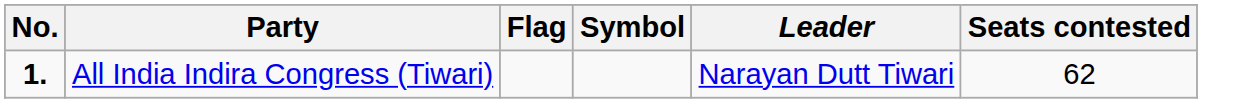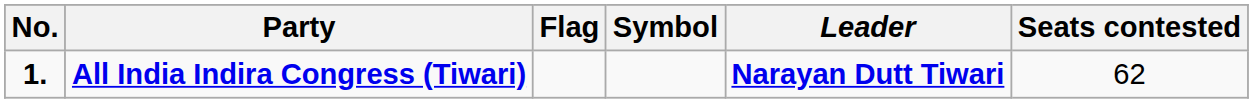row 2 | Party: normal -> bold
row 2 | Leader: normal -> bold
